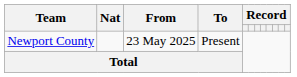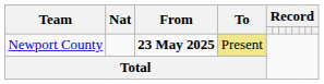Newport County | From: normal -> bold
Newport County | To: no background -> khaki background
